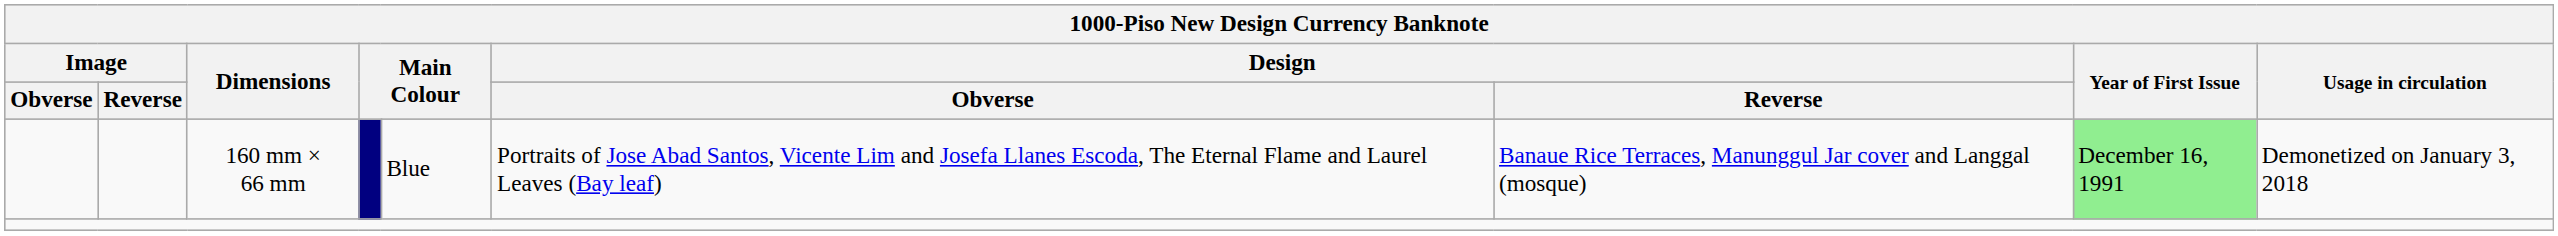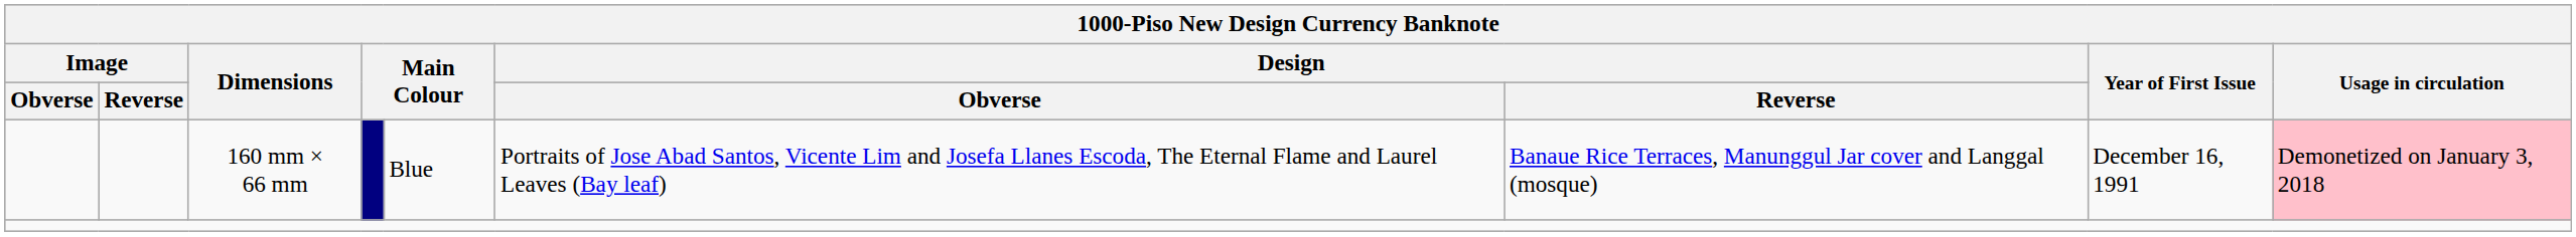160 mm × 66 mm | Year of First Issue: lightgreen background -> no background
160 mm × 66 mm | Usage in circulation: no background -> pink background
